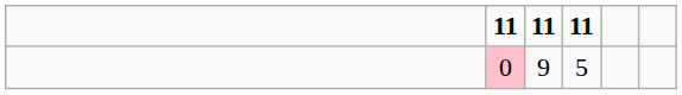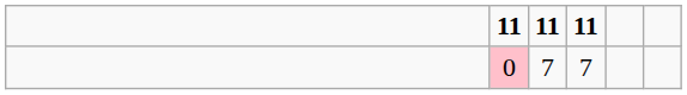row 2 | column 3: 9 -> 7
row 2 | column 4: 5 -> 7
